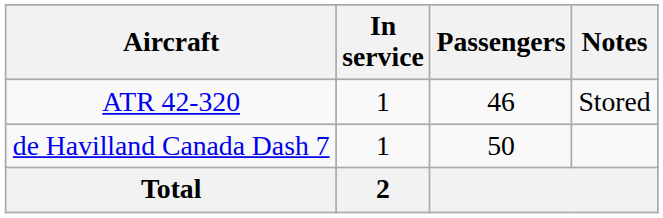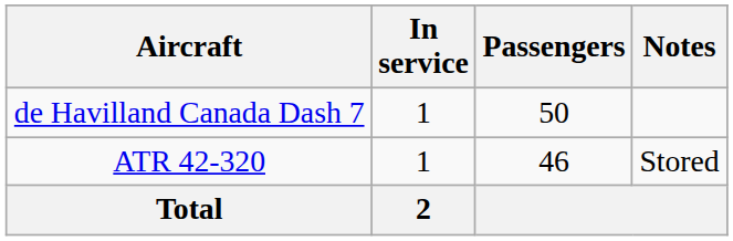rows swapped: ATR 42-320 <-> de Havilland Canada Dash 7
